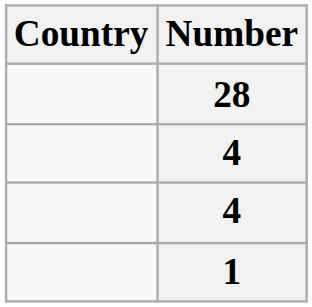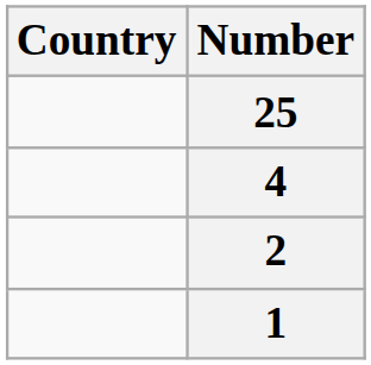row 2 | Number: 28 -> 25
row 4 | Number: 4 -> 2
